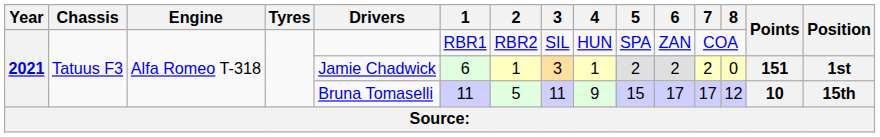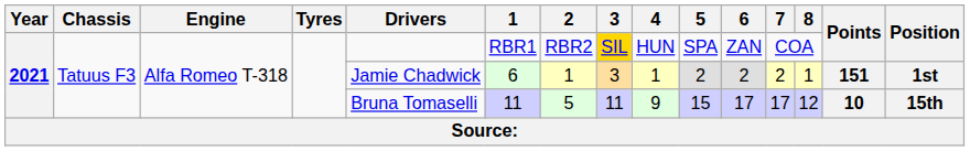row 2 | 3: no background -> gold background
row 3 | 8: 0 -> 1
